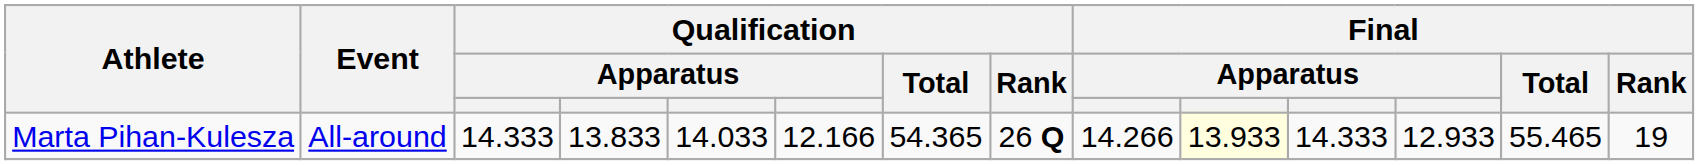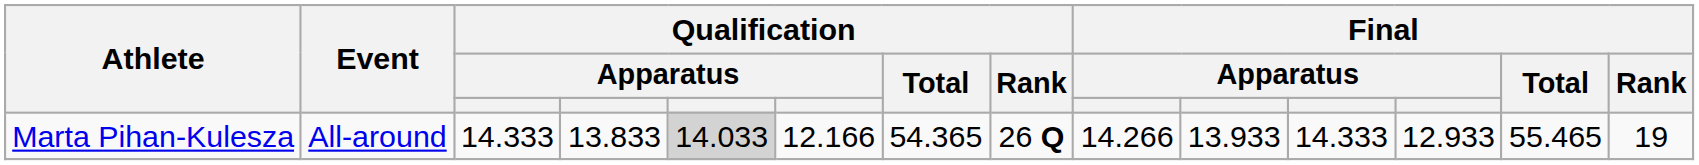row 4 | column 5: no background -> lightgrey background
row 4 | column 10: lightyellow background -> no background
